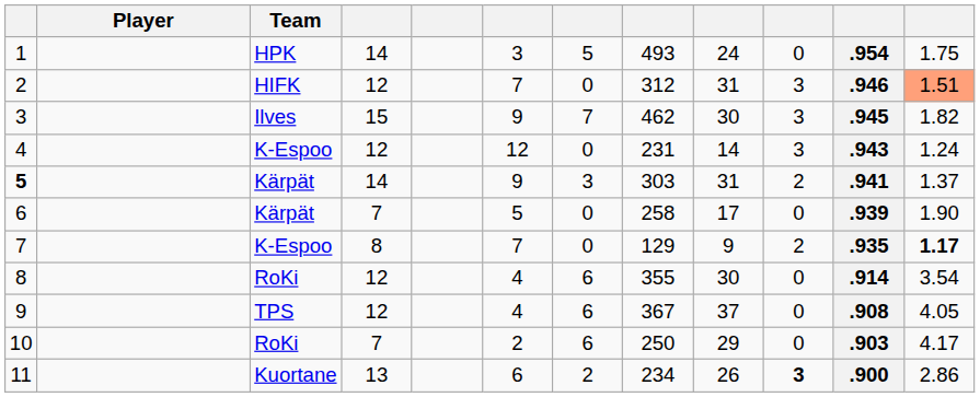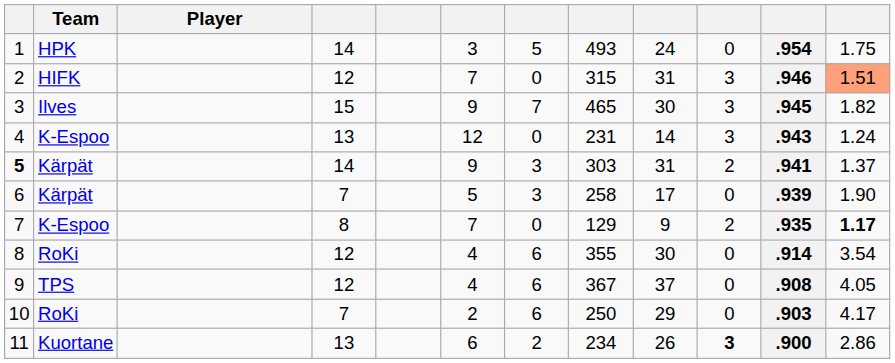columns swapped: Player <-> Team
row 3 | column 8: 312 -> 315
row 4 | column 8: 462 -> 465
row 5 | column 4: 12 -> 13
row 7 | column 7: 0 -> 3
